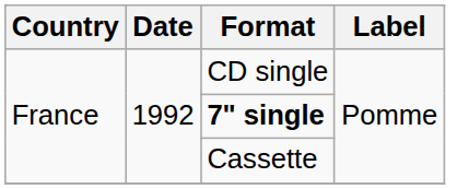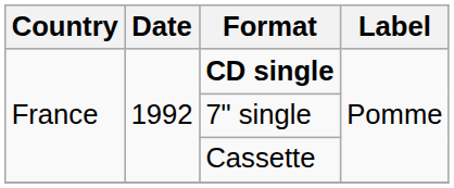CD single | Format: normal -> bold
7" single | Format: bold -> normal
